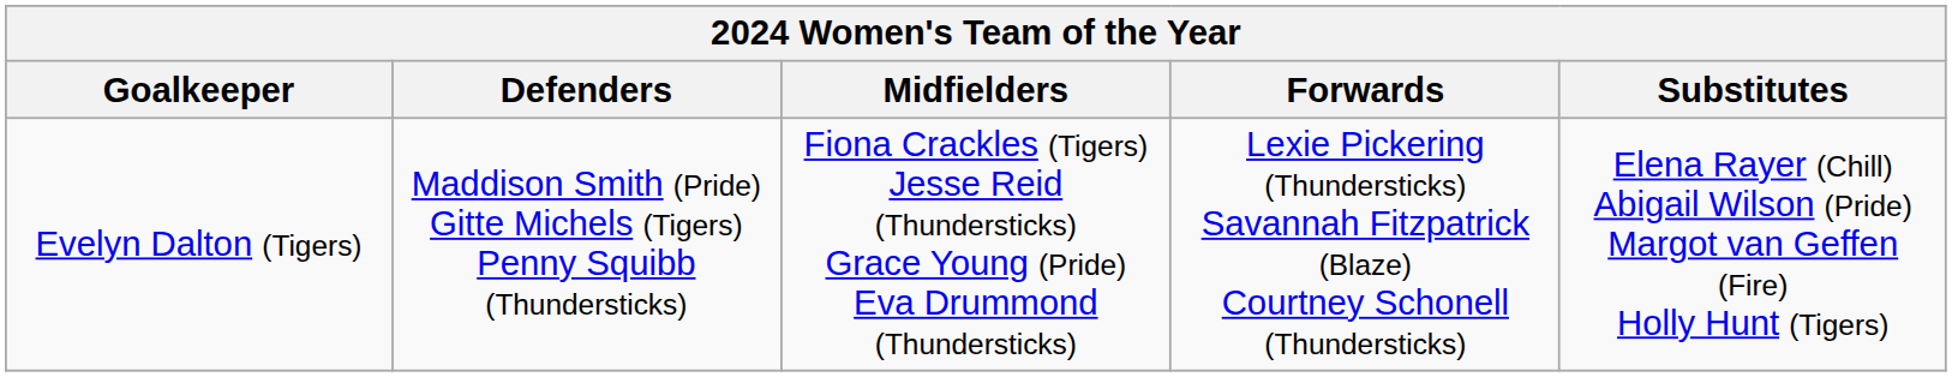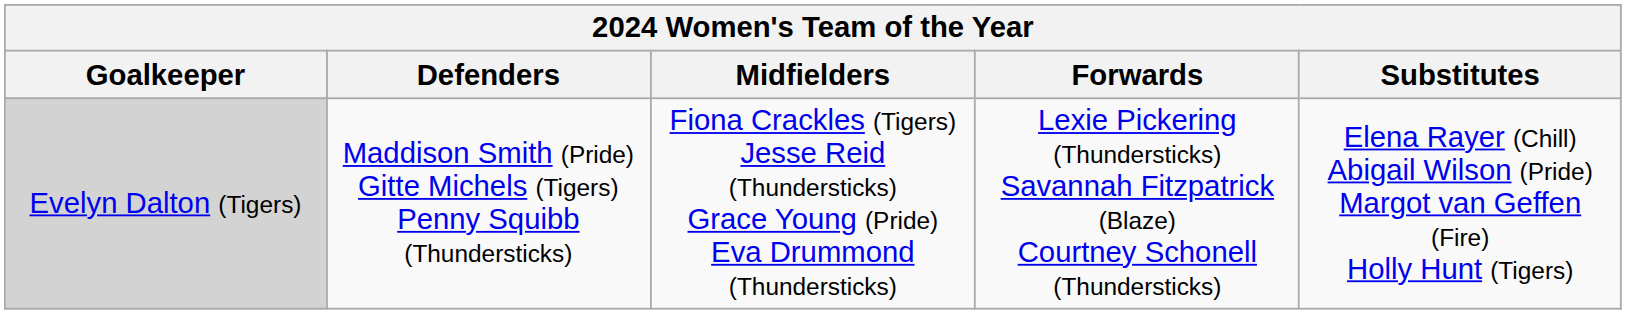Evelyn Dalton (Tigers) | Goalkeeper: no background -> lightgrey background
